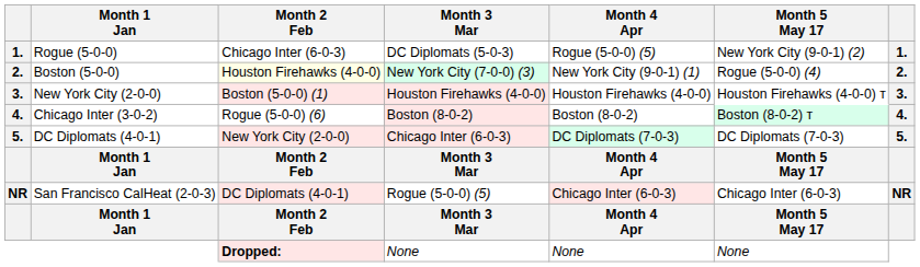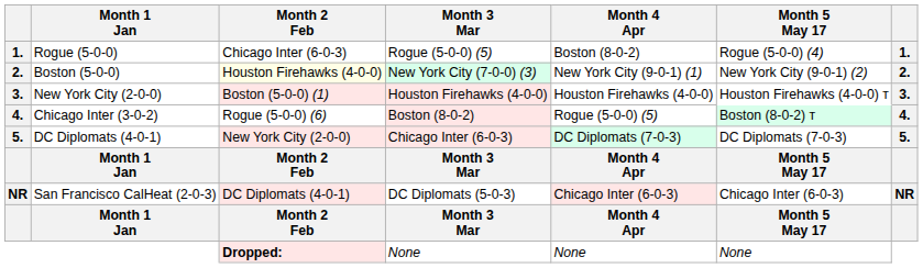Rogue (5-0-0) | Month 3 Mar: DC Diplomats (5-0-3) -> Rogue (5-0-0) (5)
Rogue (5-0-0) | Month 4 Apr: Rogue (5-0-0) (5) -> Boston (8-0-2)
Rogue (5-0-0) | Month 5 May 17: New York City (9-0-1) (2) -> Rogue (5-0-0) (4)
Boston (5-0-0) | Month 5 May 17: Rogue (5-0-0) (4) -> New York City (9-0-1) (2)
Chicago Inter (3-0-2) | Month 4 Apr: Boston (8-0-2) -> Rogue (5-0-0) (5)
San Francisco CalHeat (2-0-3) | Month 3 Mar: Rogue (5-0-0) (5) -> DC Diplomats (5-0-3)
